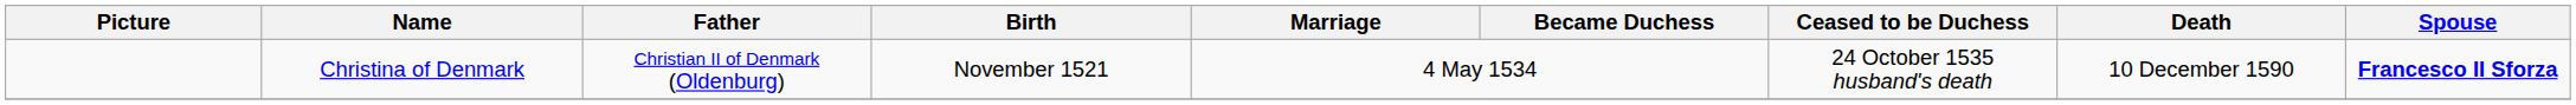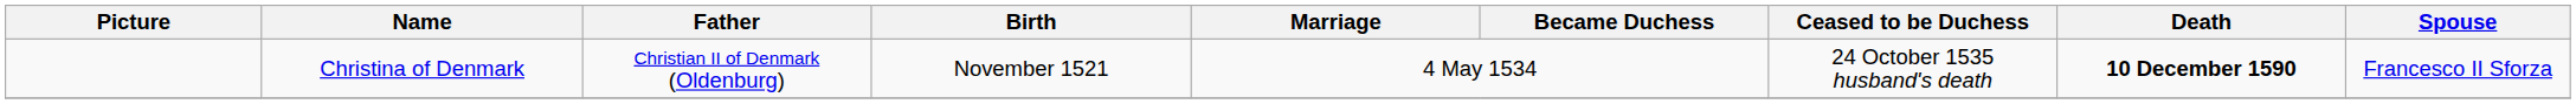Christina of Denmark | Death: normal -> bold
Christina of Denmark | Spouse: bold -> normal
